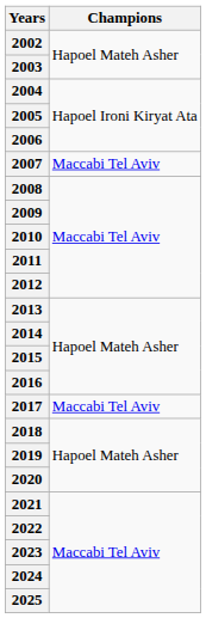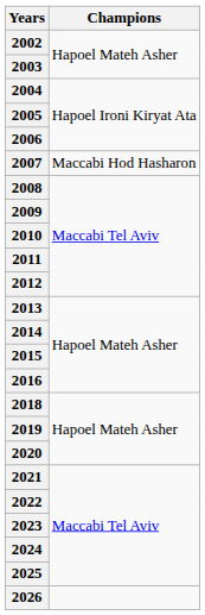2007 | Champions: Maccabi Tel Aviv -> Maccabi Hod Hasharon
- row: 2017 | Maccabi Tel Aviv
+ row: 2026
